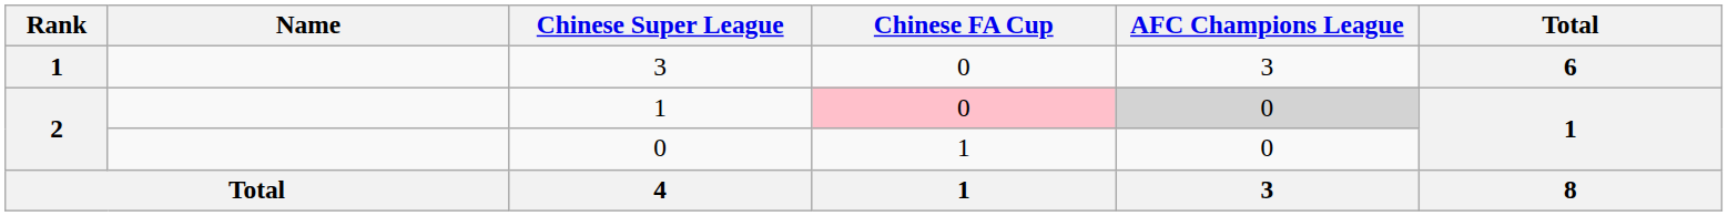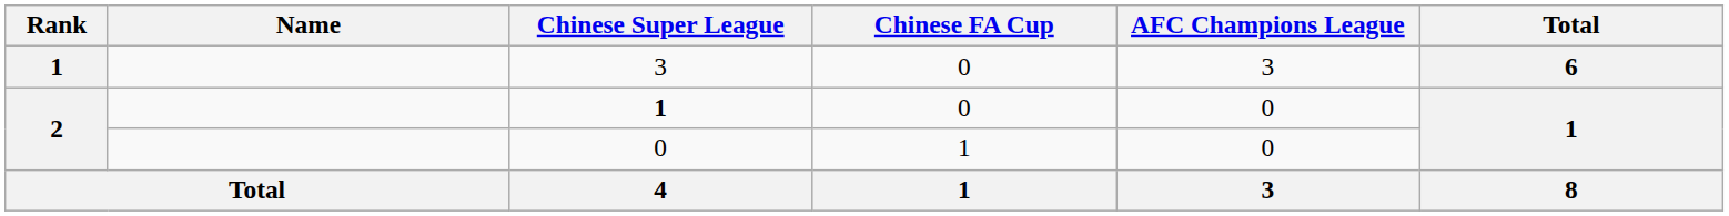row 3 | Chinese Super League: normal -> bold
row 3 | Chinese FA Cup: pink background -> no background
row 3 | AFC Champions League: lightgrey background -> no background
